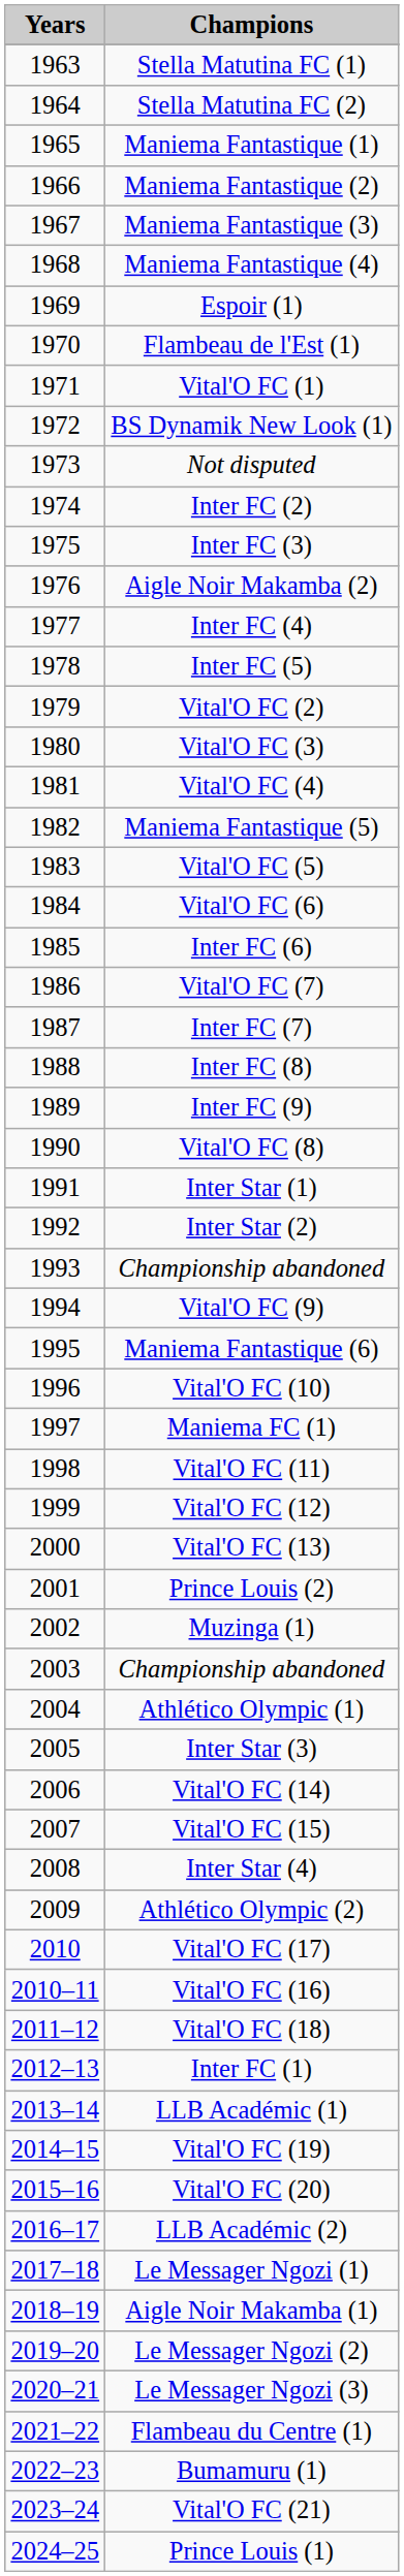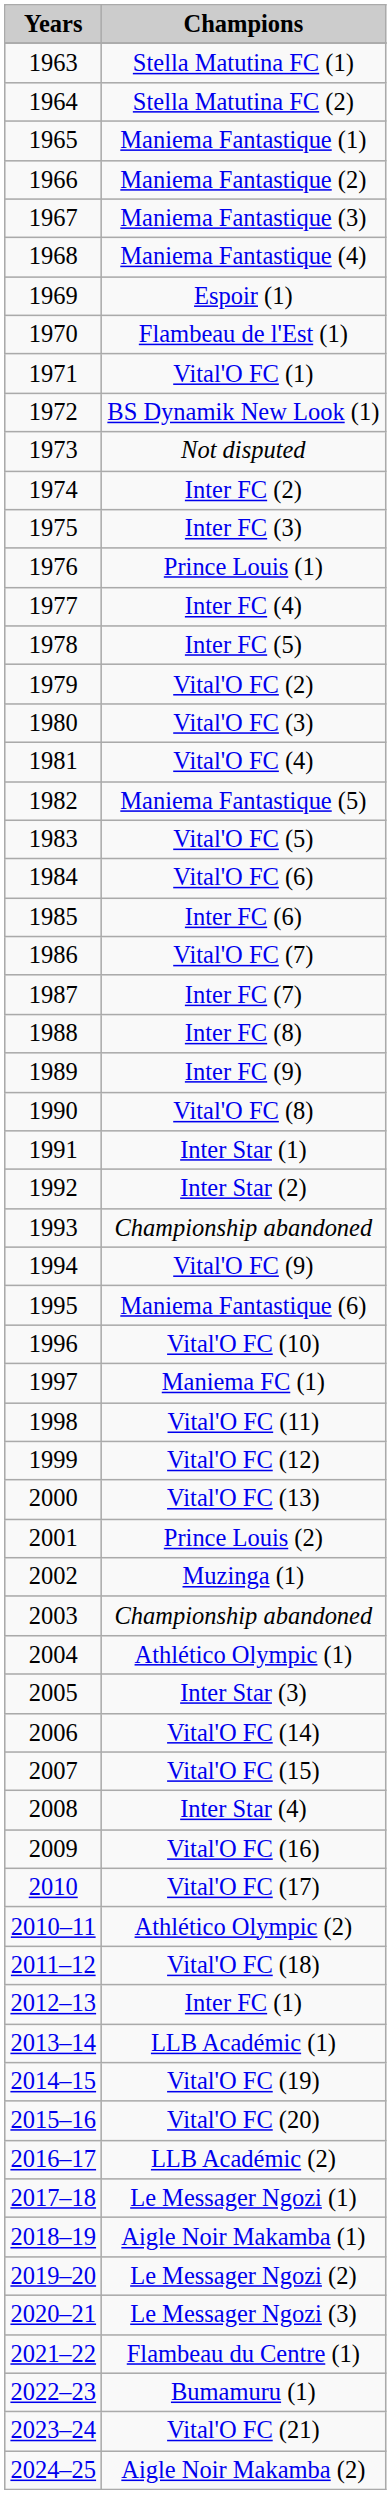row 15 | Champions: Aigle Noir Makamba (2) -> Prince Louis (1)
row 48 | Champions: Athlético Olympic (2) -> Vital'O FC (16)
row 50 | Champions: Vital'O FC (16) -> Athlético Olympic (2)
row 64 | Champions: Prince Louis (1) -> Aigle Noir Makamba (2)
